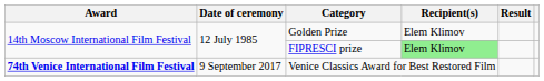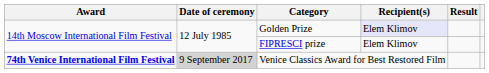Golden Prize | Recipient(s): no background -> lavender background
FIPRESCI prize | Recipient(s): lightgreen background -> no background
Venice Classics Award for Best Restored Film | Date of ceremony: no background -> lightgrey background
